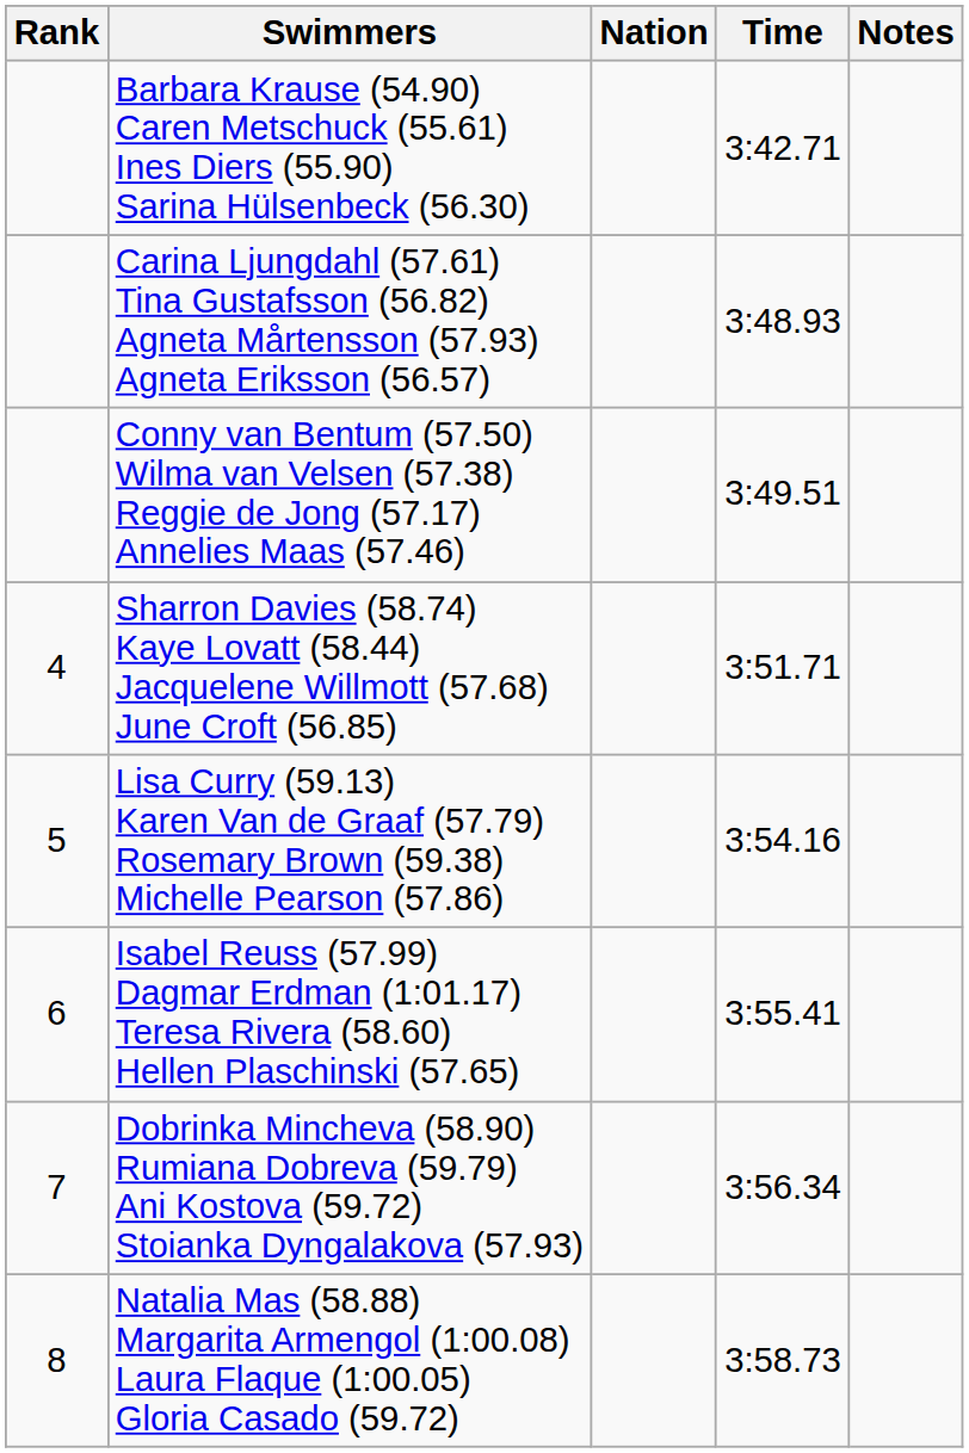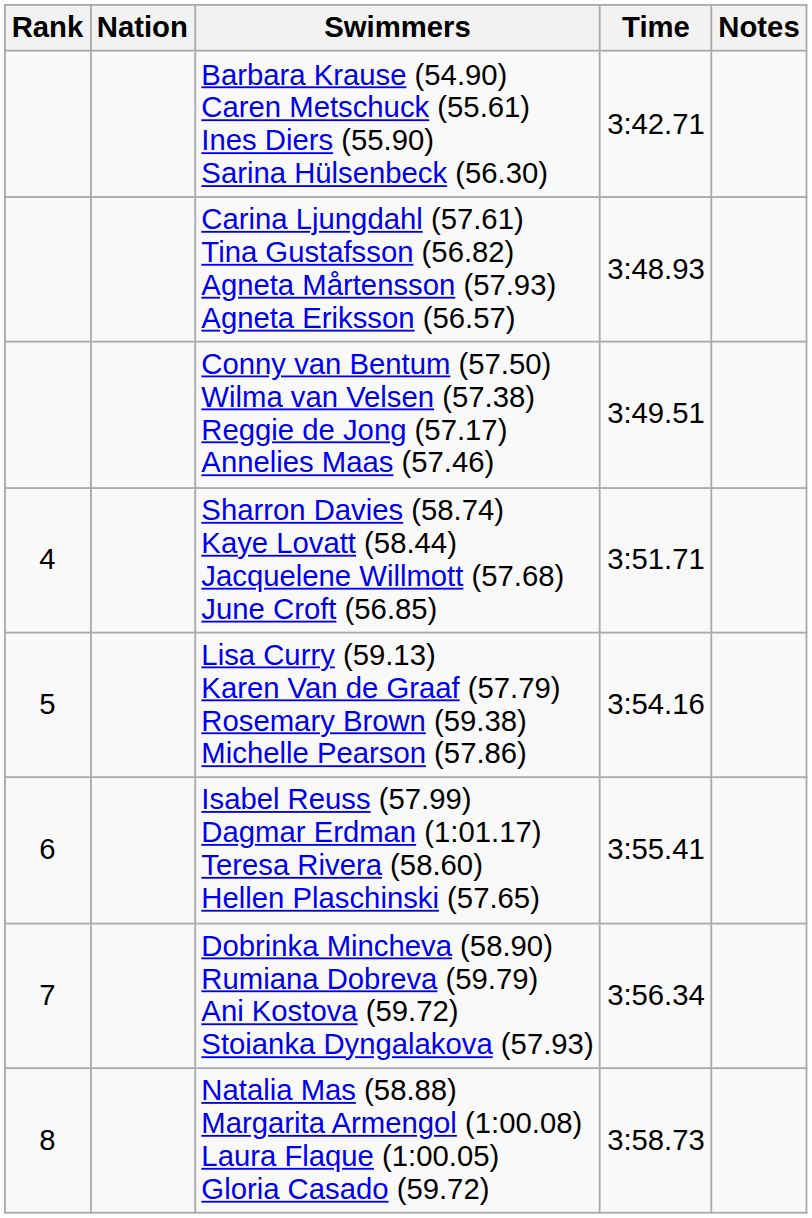columns swapped: Nation <-> Swimmers
